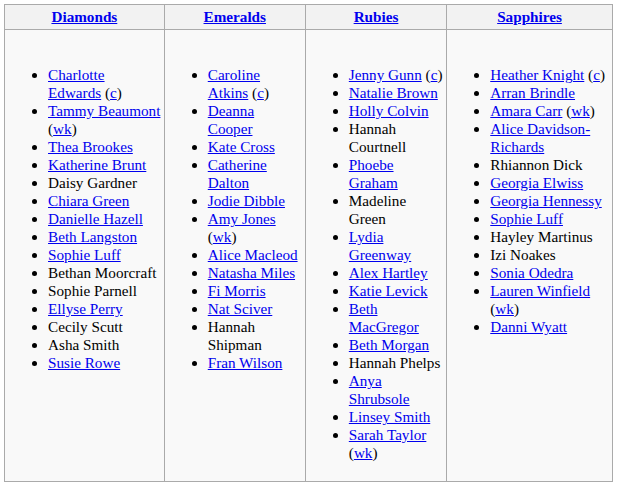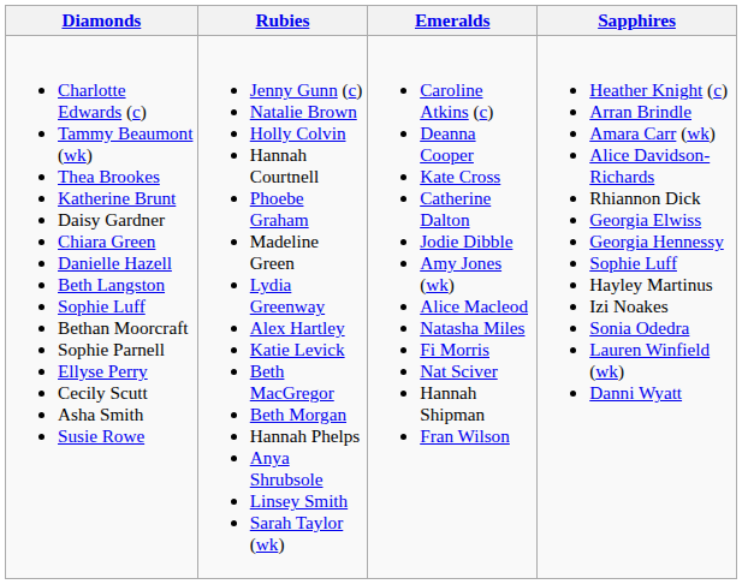columns swapped: Emeralds <-> Rubies
